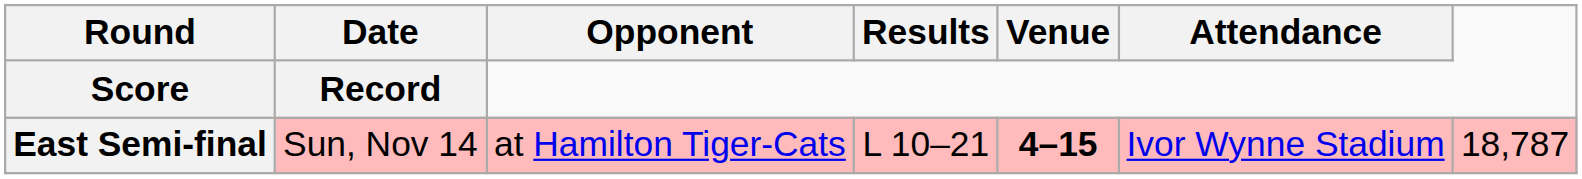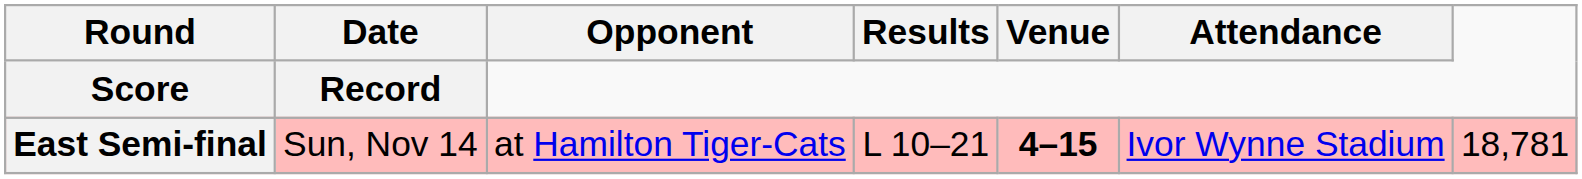East Semi-final | column 7: 18,787 -> 18,781
